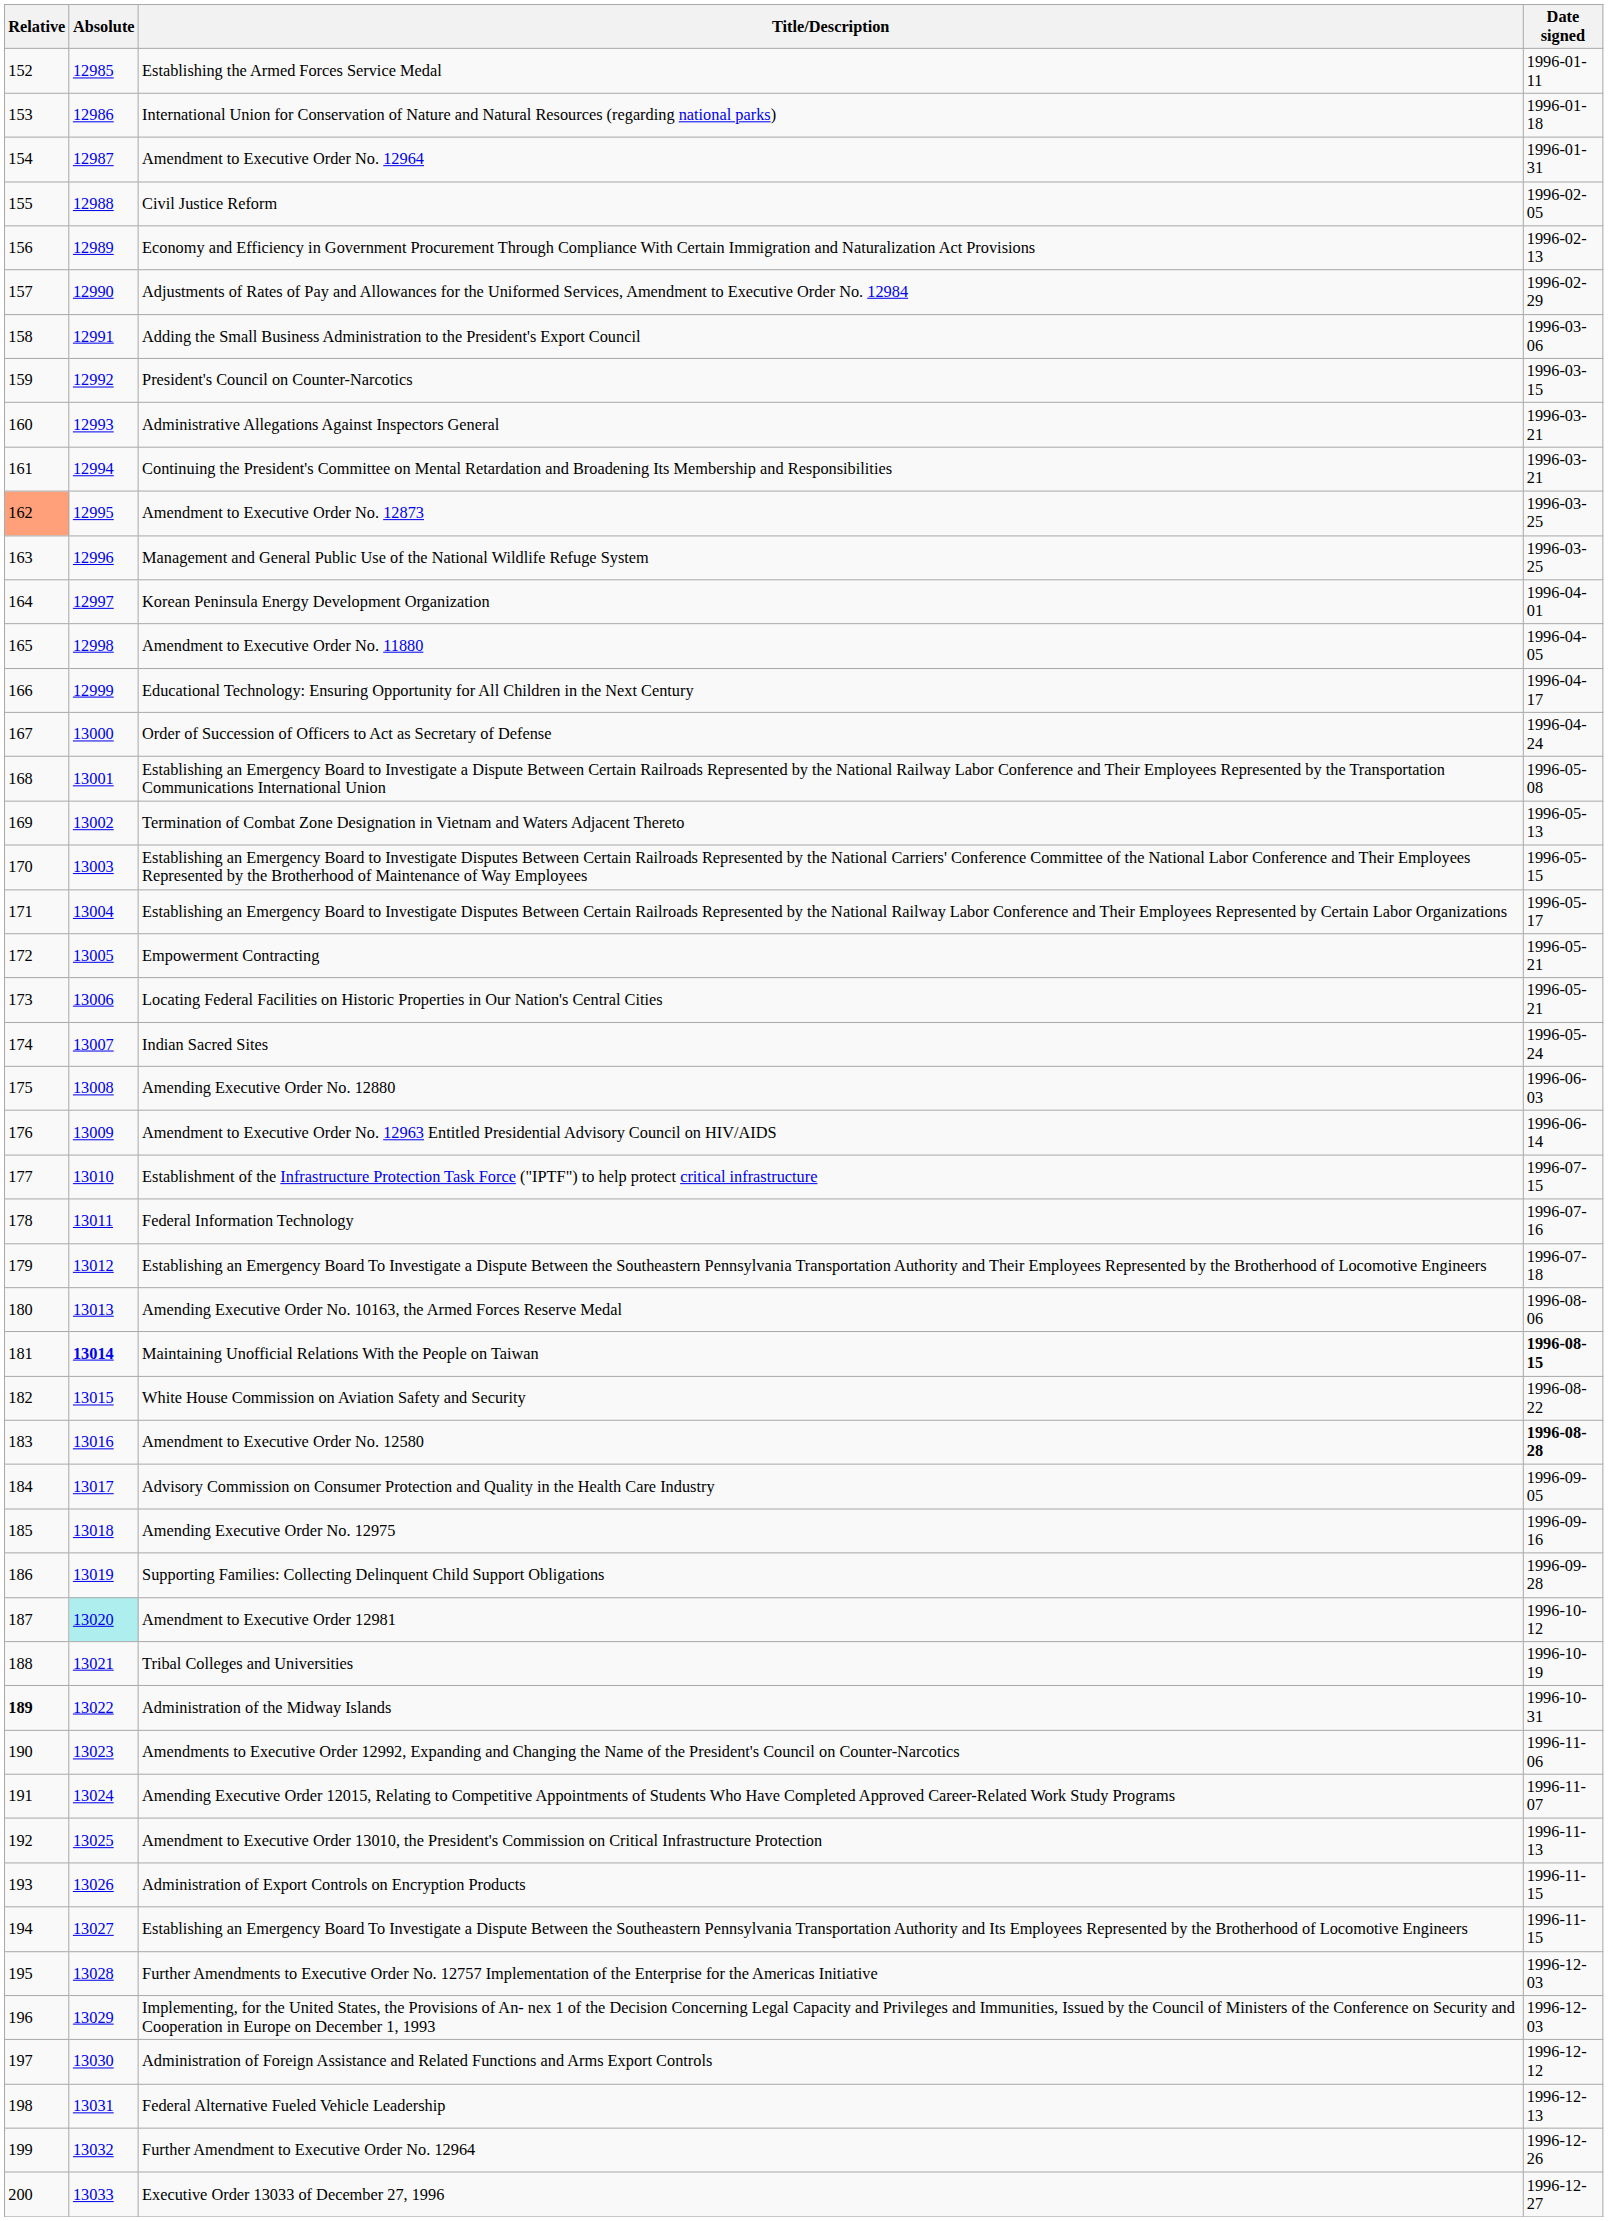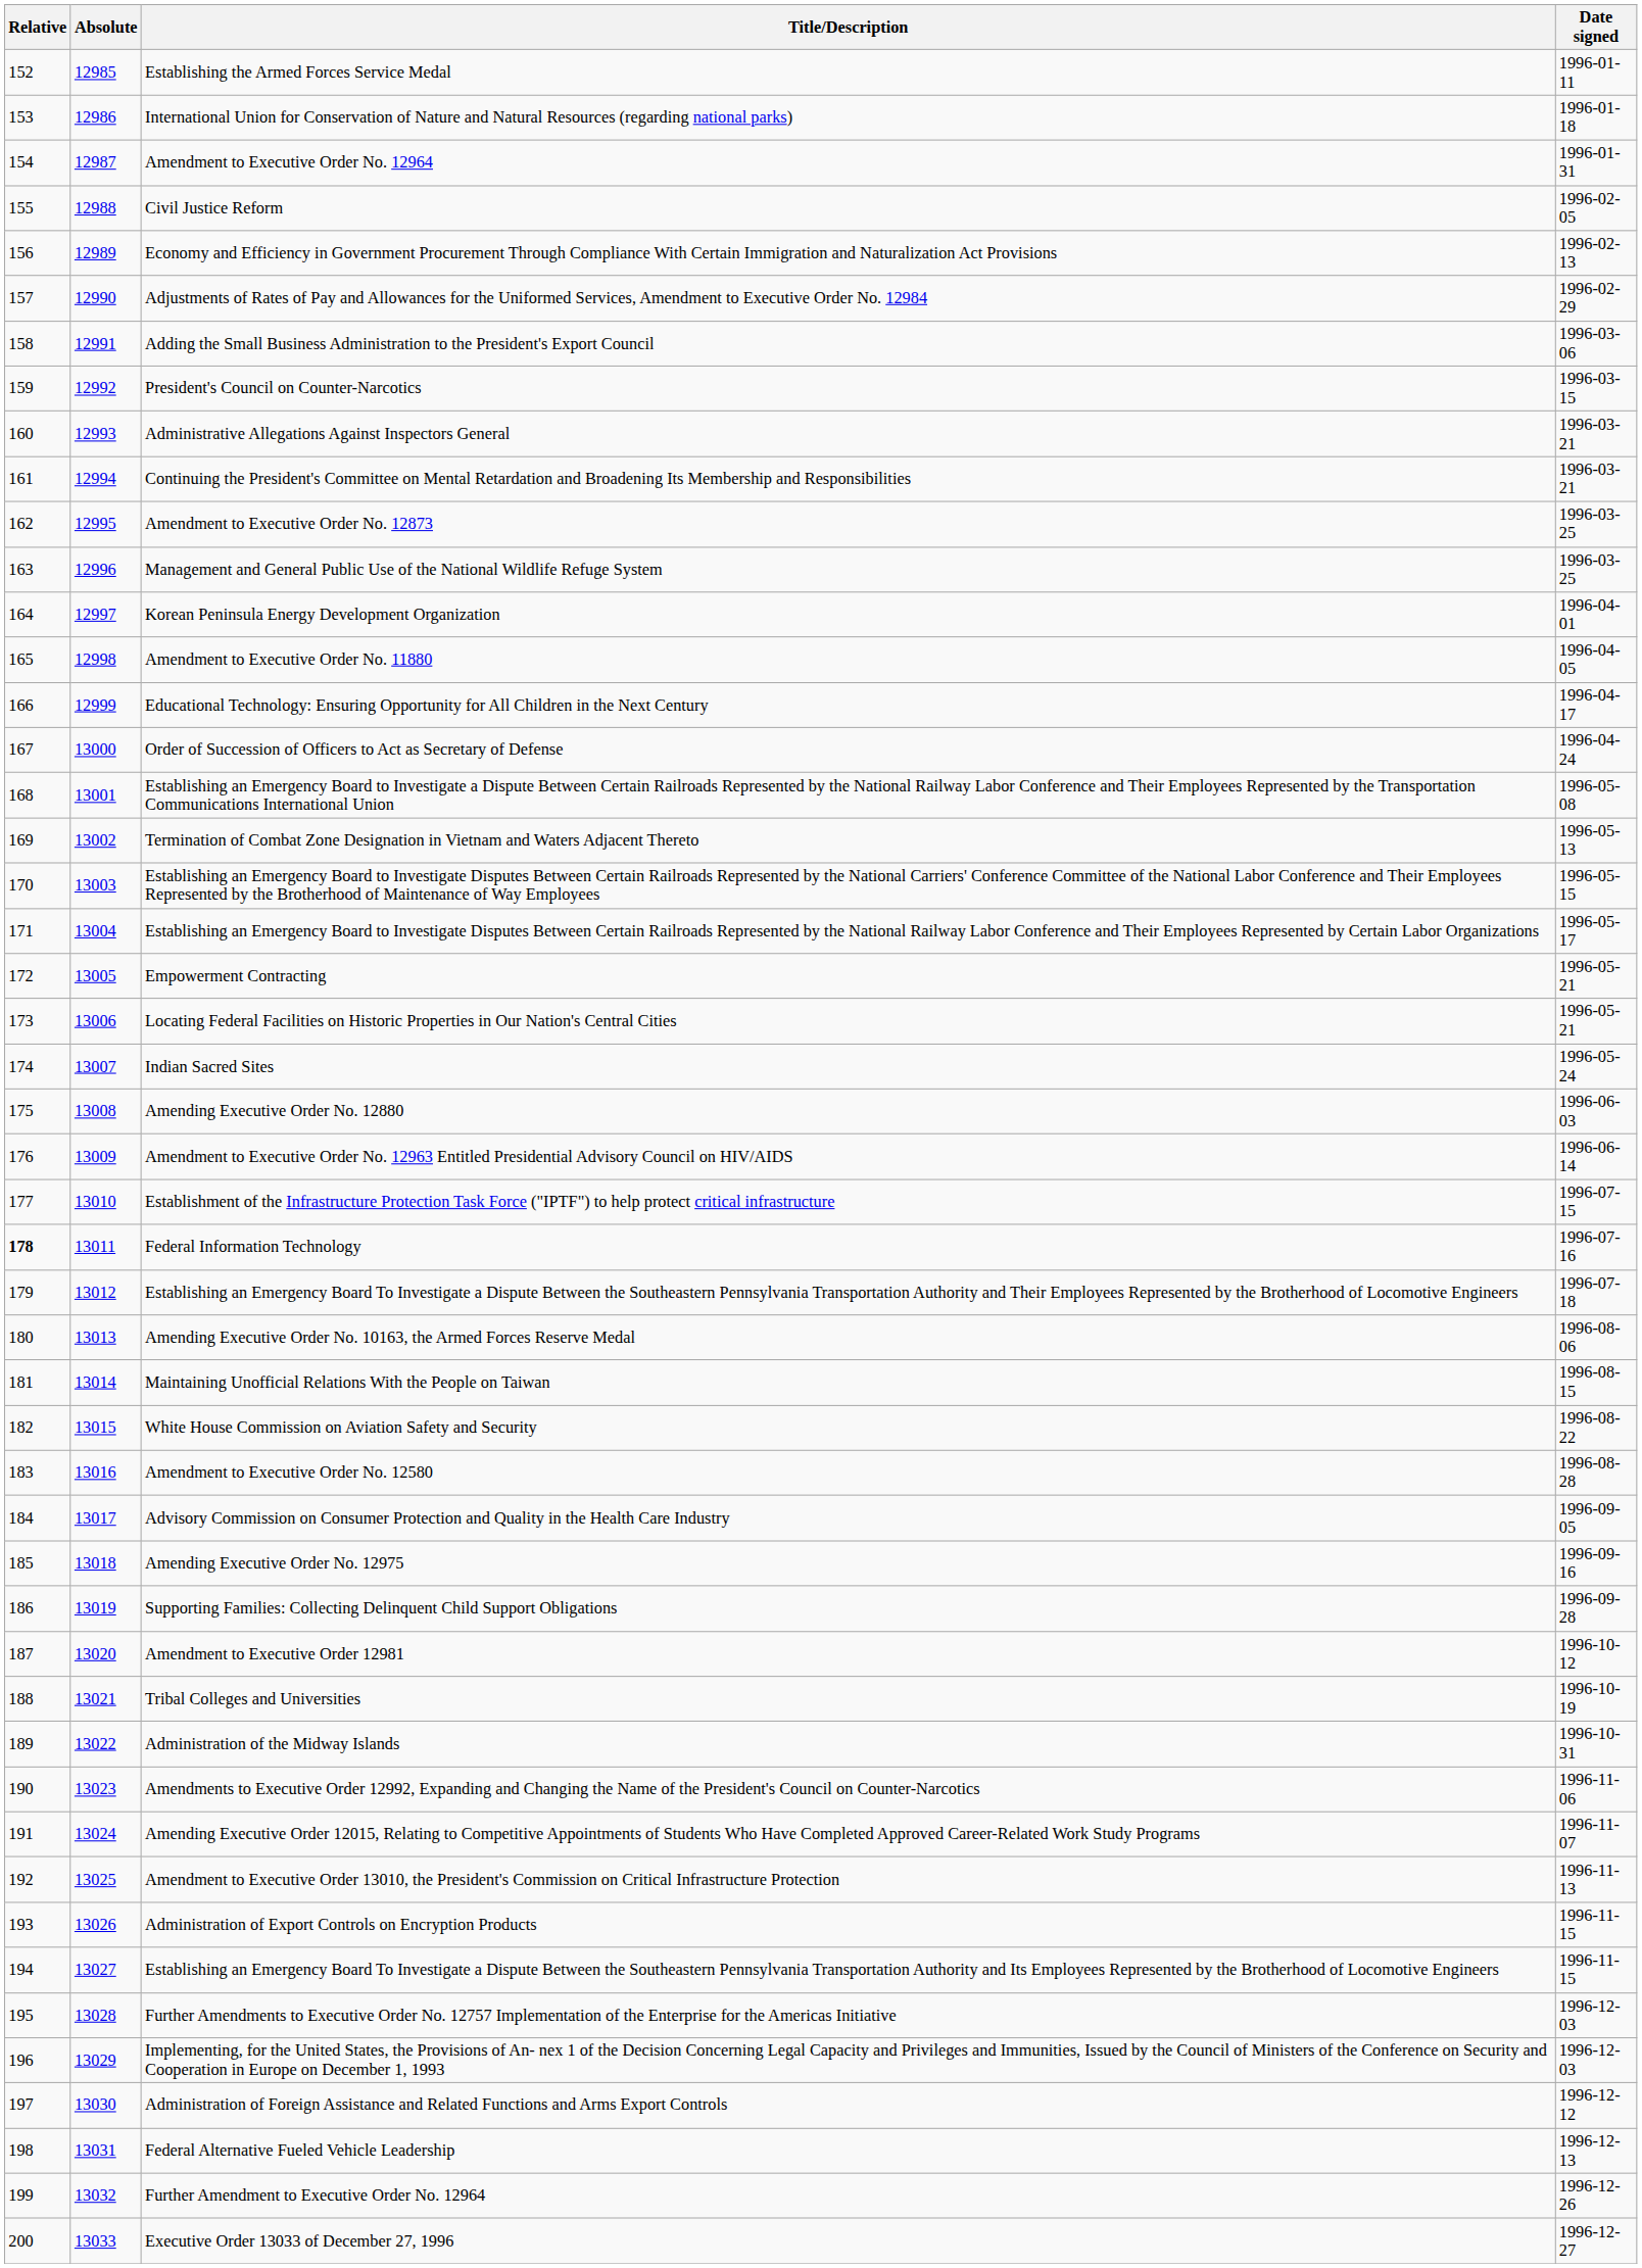Amendment to Executive Order No. 12873 | Relative: lightsalmon background -> no background
Federal Information Technology | Relative: normal -> bold
Maintaining Unofficial Relations With the People on Taiwan | Absolute: bold -> normal
Maintaining Unofficial Relations With the People on Taiwan | Date signed: bold -> normal
Amendment to Executive Order No. 12580 | Date signed: bold -> normal
Amendment to Executive Order 12981 | Absolute: paleturquoise background -> no background
Administration of the Midway Islands | Relative: bold -> normal
